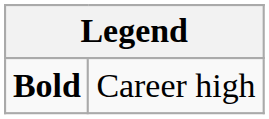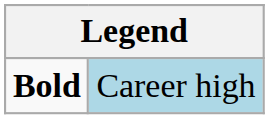row 2 | column 2: no background -> lightblue background
